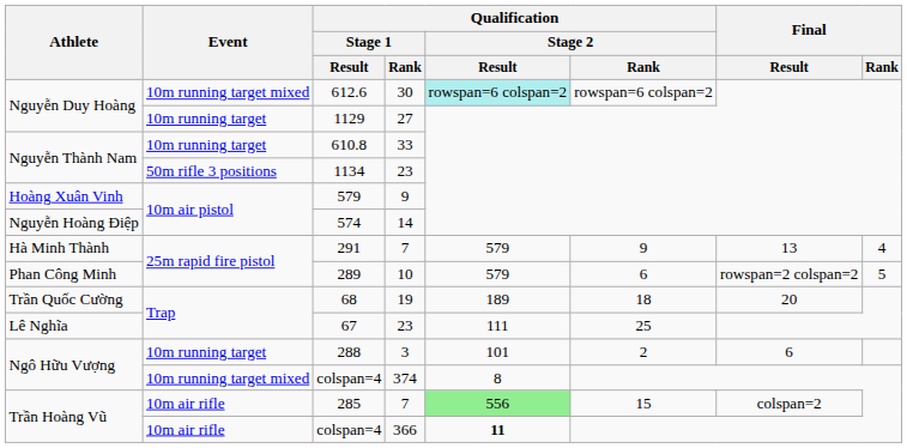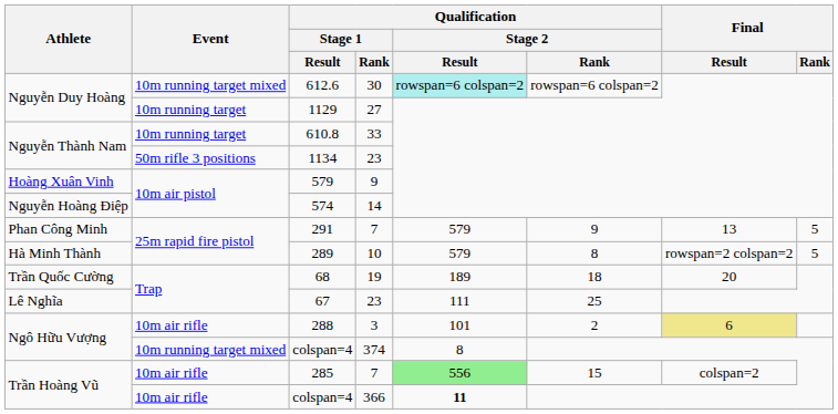291 | Athlete: Hà Minh Thành -> Phan Công Minh
291 | Final / Rank: 4 -> 5
289 | Athlete: Phan Công Minh -> Hà Minh Thành
289 | Qualification / Stage 2 / Rank: 6 -> 8
288 | Event: 10m running target -> 10m air rifle
288 | Final / Result: no background -> khaki background
